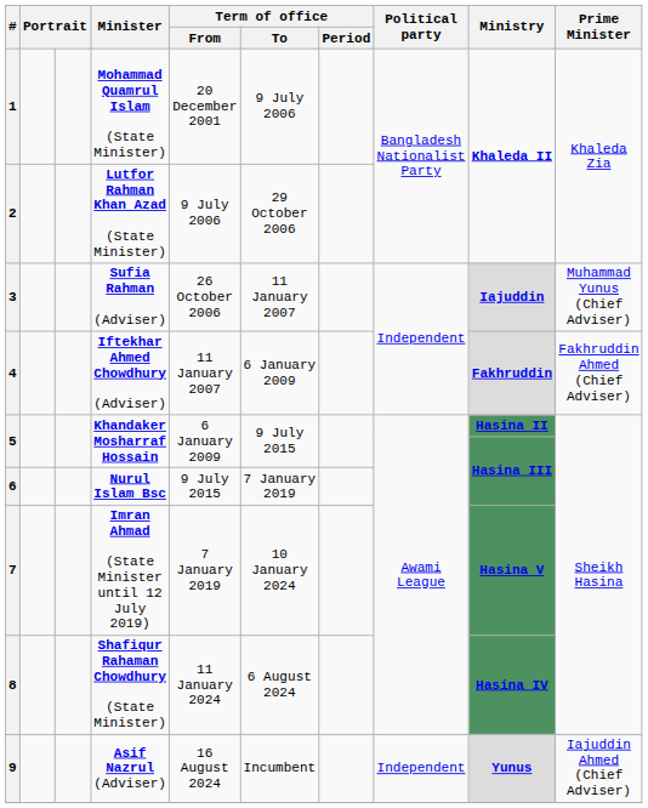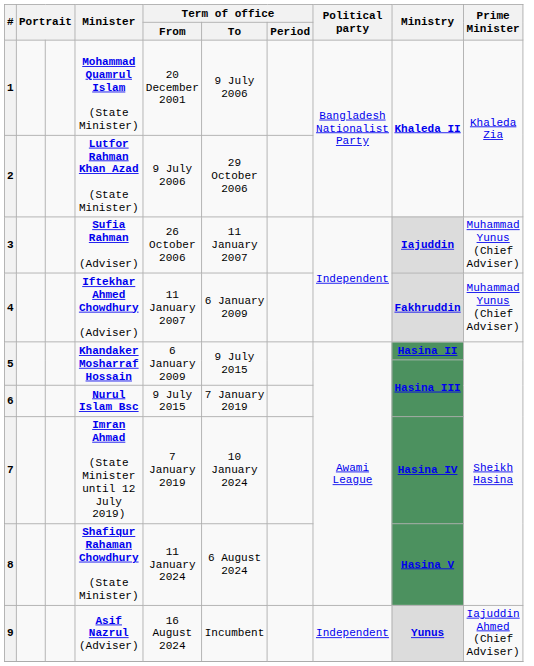4 | Prime Minister: Fakhruddin Ahmed (Chief Adviser) -> Muhammad Yunus (Chief Adviser)
7 | Ministry: Hasina V -> Hasina IV
8 | Ministry: Hasina IV -> Hasina V
